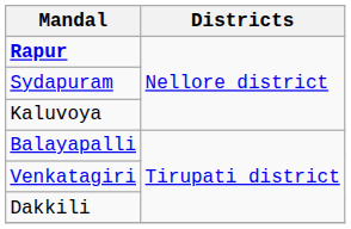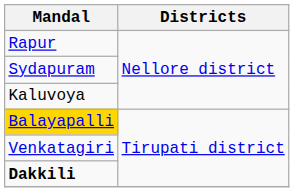Rapur | Mandal: bold -> normal
Balayapalli | Mandal: no background -> gold background
Dakkili | Mandal: normal -> bold
